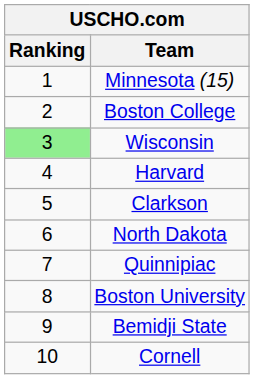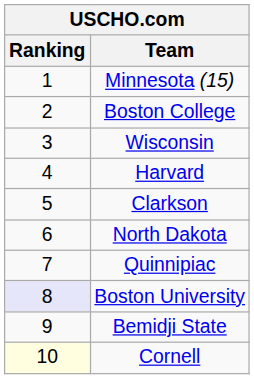Wisconsin | Ranking: lightgreen background -> no background
Boston University | Ranking: no background -> lavender background
Cornell | Ranking: no background -> lightyellow background
